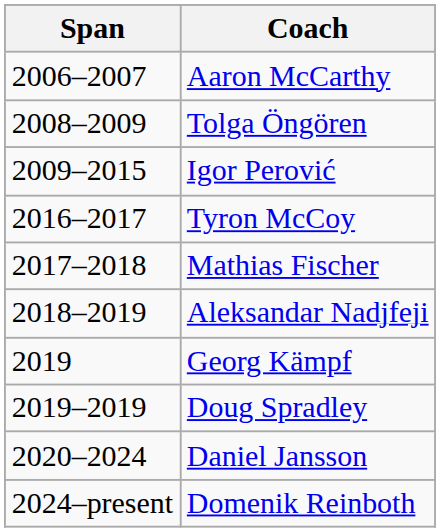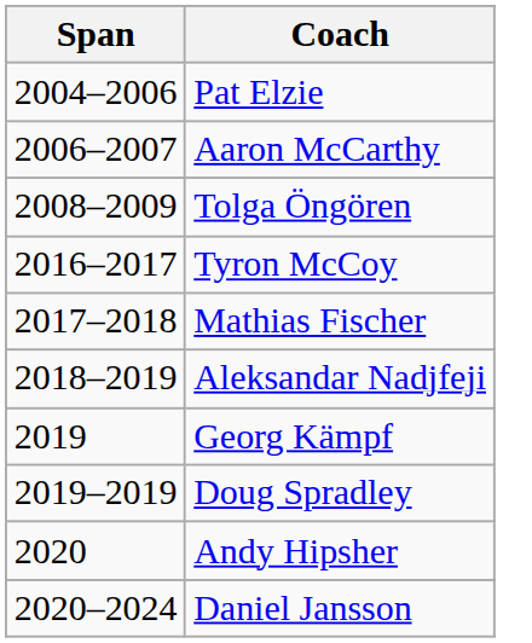+ row: 2004–2006 | Pat Elzie
- row: 2009–2015 | Igor Perović
+ row: 2020 | Andy Hipsher
- row: 2024–present | Domenik Reinboth
